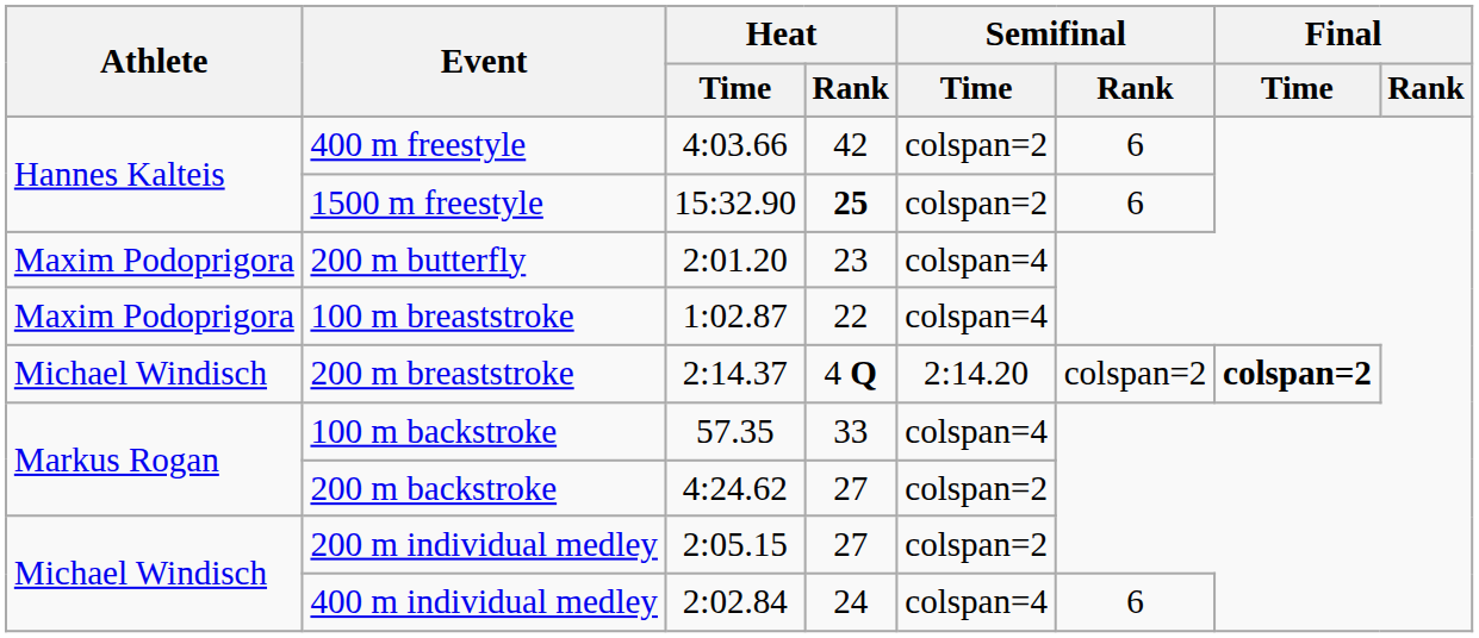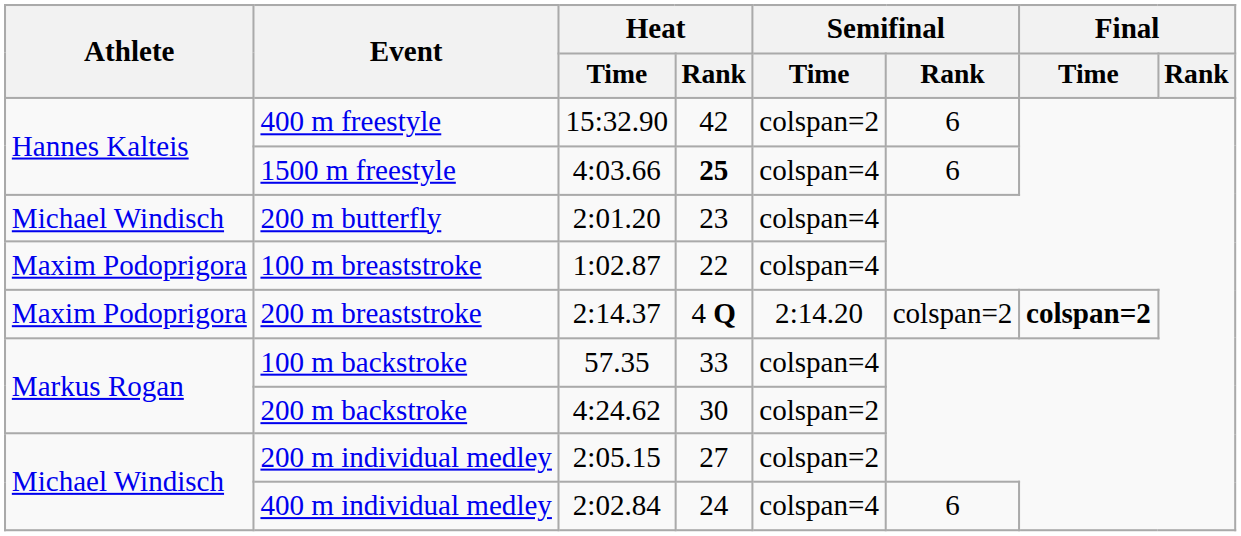400 m freestyle | Heat / Time: 4:03.66 -> 15:32.90
1500 m freestyle | Heat / Time: 15:32.90 -> 4:03.66
1500 m freestyle | Semifinal / Time: colspan=2 -> colspan=4
200 m butterfly | Athlete: Maxim Podoprigora -> Michael Windisch
200 m breaststroke | Athlete: Michael Windisch -> Maxim Podoprigora
200 m backstroke | Heat / Rank: 27 -> 30
